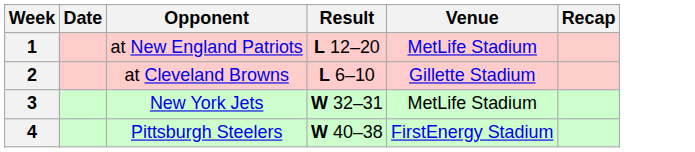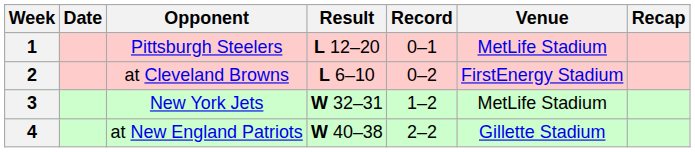+ column: Record | 0–1 | 0–2 | 1–2 | 2–2
1 | Opponent: at New England Patriots -> Pittsburgh Steelers
2 | Venue: Gillette Stadium -> FirstEnergy Stadium
4 | Opponent: Pittsburgh Steelers -> at New England Patriots
4 | Venue: FirstEnergy Stadium -> Gillette Stadium
